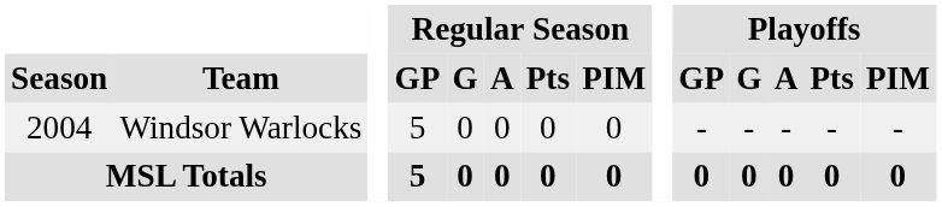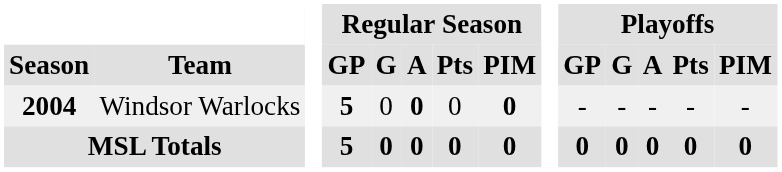Windsor Warlocks | Season: normal -> bold
Windsor Warlocks | Regular Season / GP: normal -> bold
Windsor Warlocks | Regular Season / A: normal -> bold
Windsor Warlocks | Regular Season / PIM: normal -> bold
